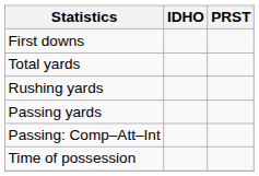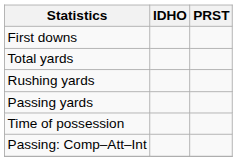rows swapped: Passing: Comp–Att–Int <-> Time of possession
